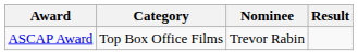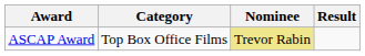ASCAP Award | Nominee: no background -> khaki background
